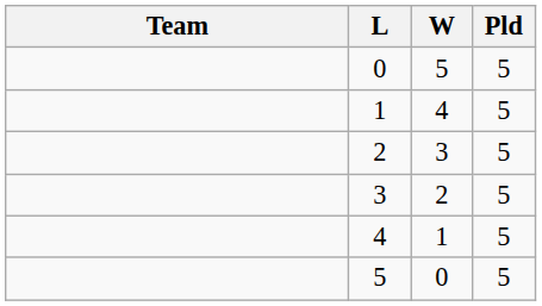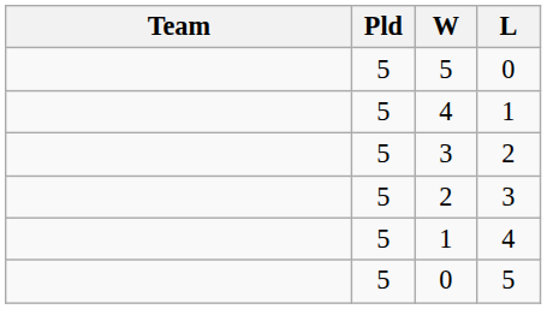columns swapped: Pld <-> L
